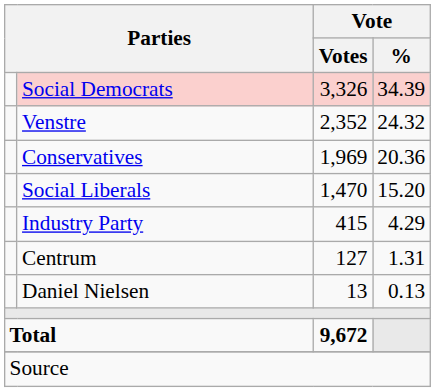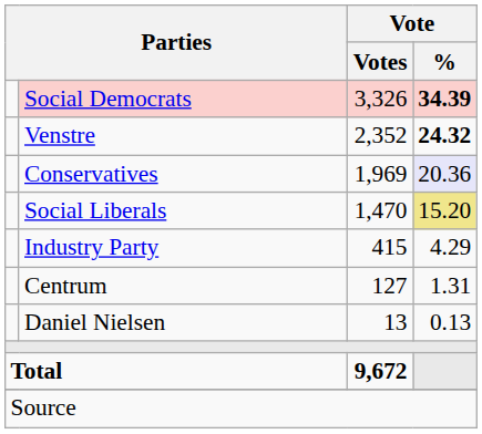Social Democrats | Vote / %: normal -> bold
Venstre | Vote / %: normal -> bold
Conservatives | Vote / %: no background -> lavender background
Social Liberals | Vote / %: no background -> khaki background
